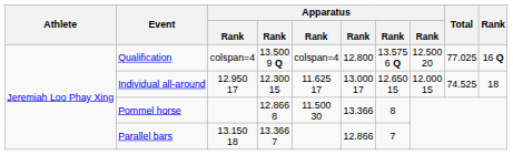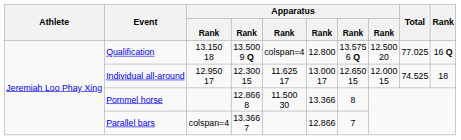Qualification | column 3: colspan=4 -> 13.150 18
Parallel bars | column 3: 13.150 18 -> colspan=4
